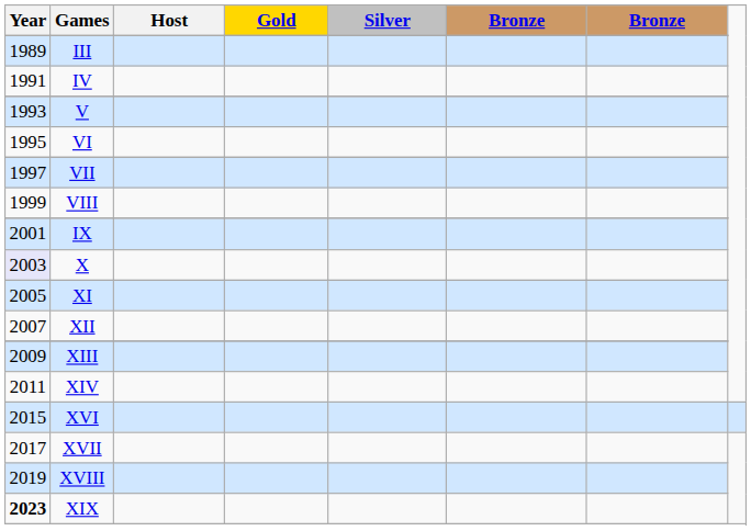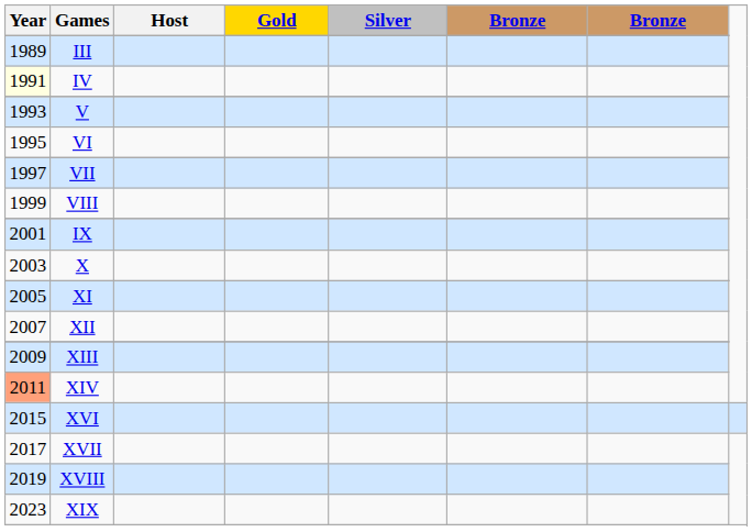IV | Year: no background -> lightyellow background
X | Year: lavender background -> no background
XIV | Year: no background -> lightsalmon background
XIX | Year: bold -> normal
